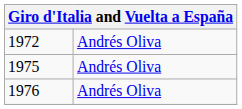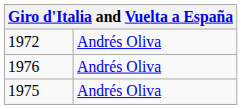rows swapped: 1975 <-> 1976
